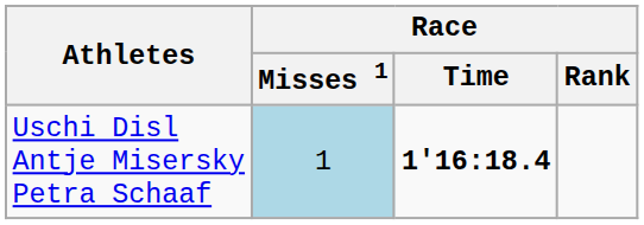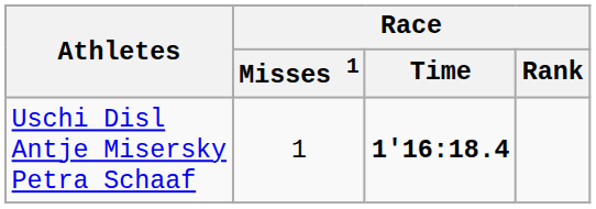Uschi Disl Antje Misersky Petra Schaaf | Race / Misses 1: lightblue background -> no background
